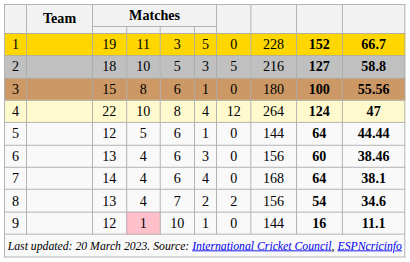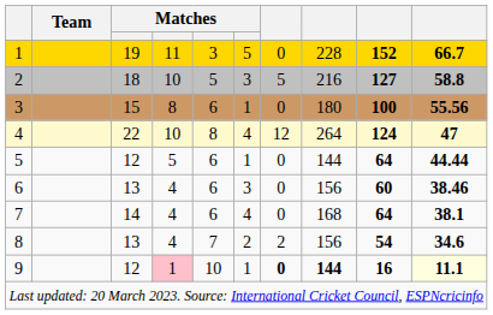9 | column 7: normal -> bold
9 | column 8: normal -> bold
9 | column 10: no background -> lightyellow background
